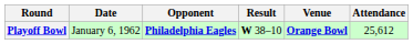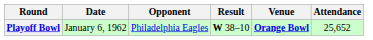Playoff Bowl | Opponent: bold -> normal
Playoff Bowl | Attendance: 25,612 -> 25,652
